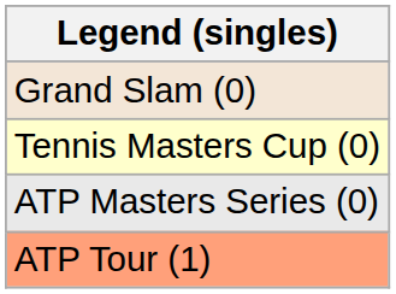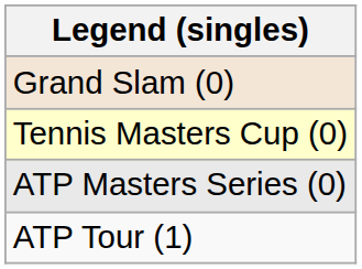row 5 | column 1: lightsalmon background -> no background
